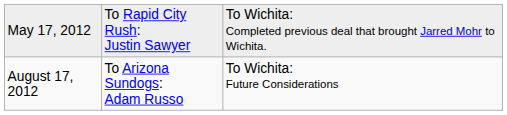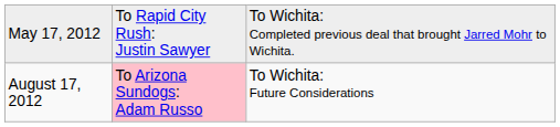August 17, 2012 | column 2: no background -> pink background
